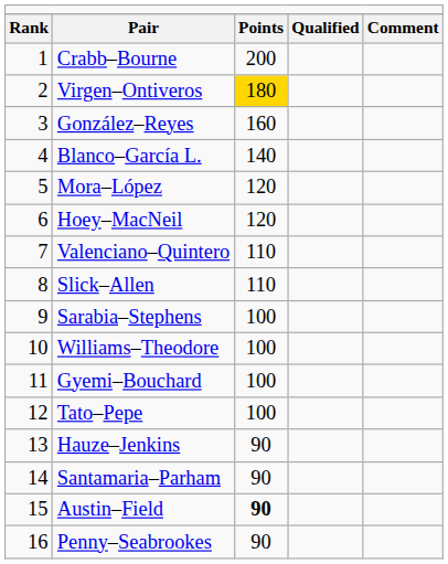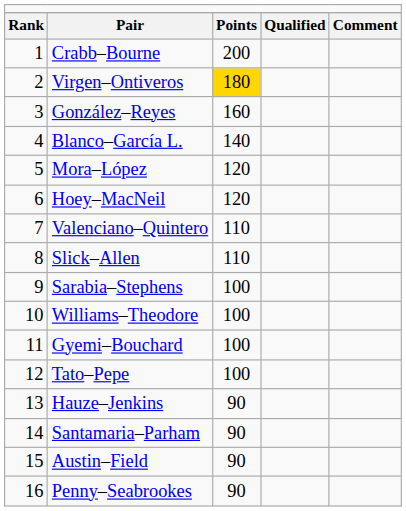Austin–Field | column 3: bold -> normal
